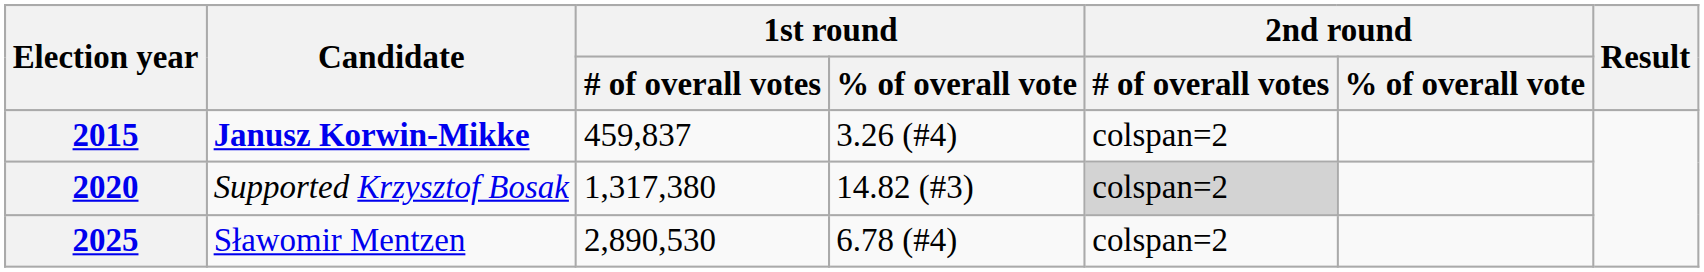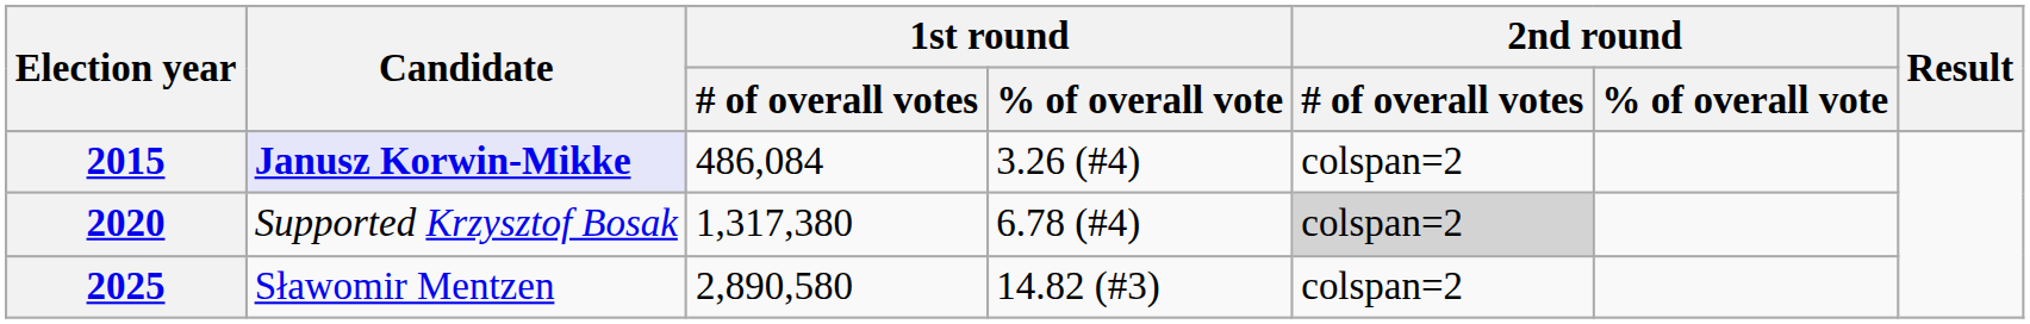2015 | Candidate: no background -> lavender background
2015 | 1st round / # of overall votes: 459,837 -> 486,084
2020 | 1st round / % of overall vote: 14.82 (#3) -> 6.78 (#4)
2025 | 1st round / # of overall votes: 2,890,530 -> 2,890,580
2025 | 1st round / % of overall vote: 6.78 (#4) -> 14.82 (#3)
